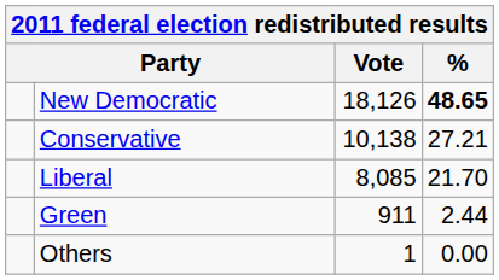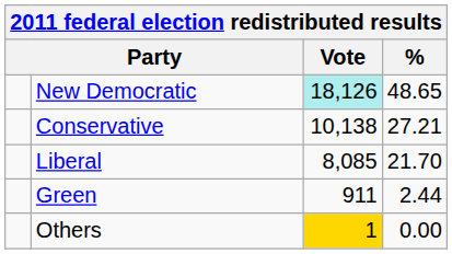New Democratic | Vote: no background -> paleturquoise background
New Democratic | %: bold -> normal
Others | Vote: no background -> gold background
